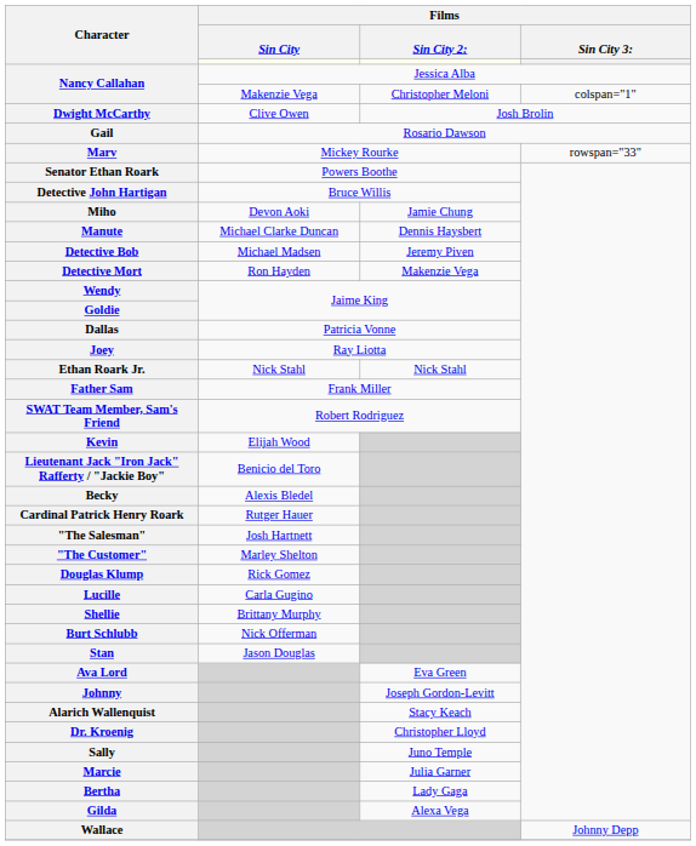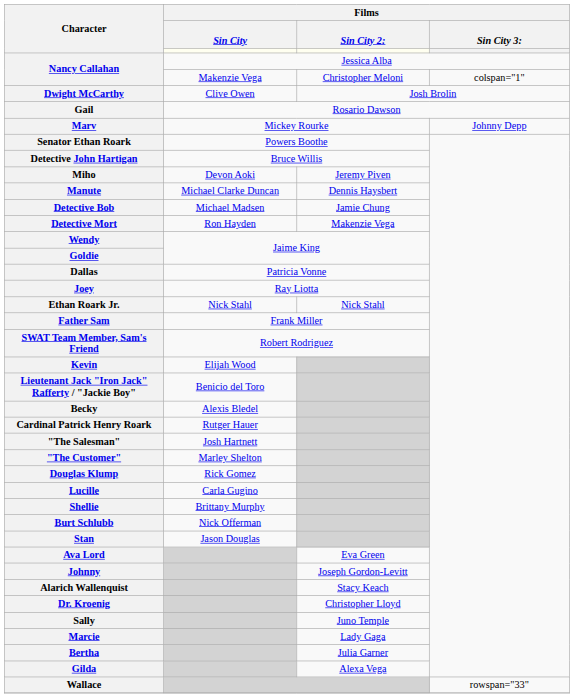Marv | Films / Sin City 3:: rowspan="33" -> Johnny Depp
Miho | Films / Sin City 2:: Jamie Chung -> Jeremy Piven
Detective Bob | Films / Sin City 2:: Jeremy Piven -> Jamie Chung
Marcie | Films / Sin City 2:: Julia Garner -> Lady Gaga
Bertha | Films / Sin City 2:: Lady Gaga -> Julia Garner
Wallace | Films / Sin City 3:: Johnny Depp -> rowspan="33"
